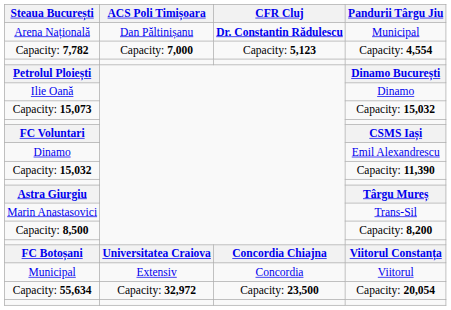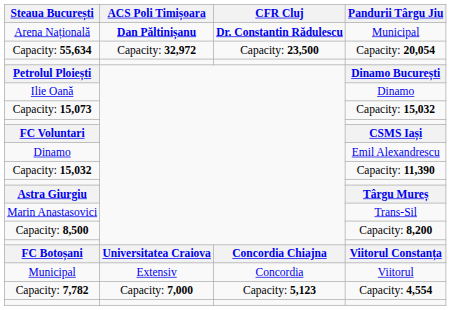Arena Națională | ACS Poli Timișoara: normal -> bold
rows swapped: Capacity: 55,634 <-> Capacity: 7,782
